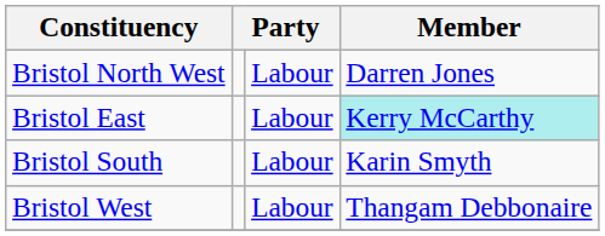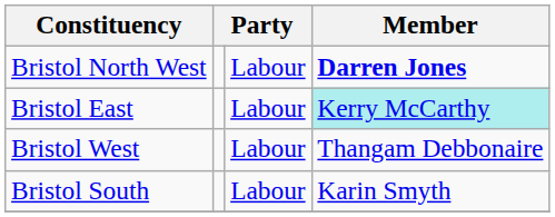Bristol North West | Member: normal -> bold
rows swapped: Bristol South <-> Bristol West
